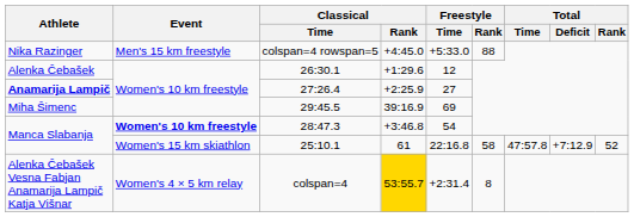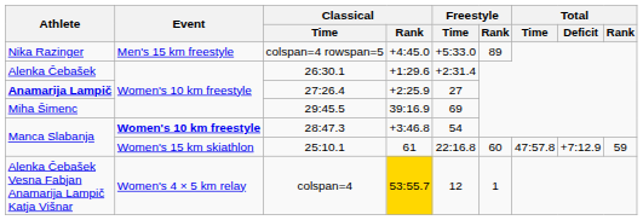colspan=4 rowspan=5 | Freestyle / Rank: 88 -> 89
26:30.1 | Freestyle / Time: 12 -> +2:31.4
25:10.1 | Freestyle / Rank: 58 -> 60
25:10.1 | Total / Rank: 52 -> 59
colspan=4 | Freestyle / Time: +2:31.4 -> 12
colspan=4 | Freestyle / Rank: 8 -> 1
